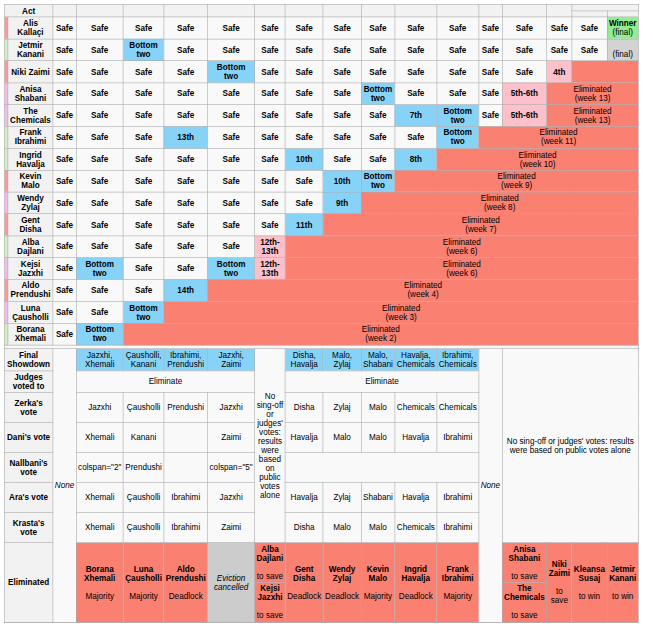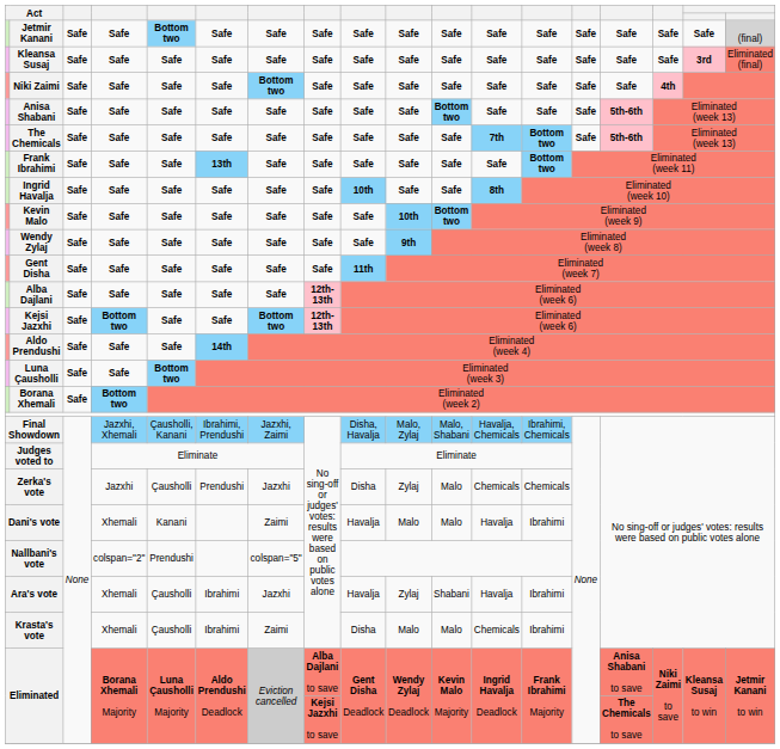- row: Alis Kallaçi | Safe | Safe | Safe | Safe | Safe | Safe | Safe | Safe | Safe | Safe | Safe | Safe | Safe | Safe | Safe | Winner (final)
+ row: Kleansa Susaj | Safe | Safe | Safe | Safe | Safe | Safe | Safe | Safe | Safe | Safe | Safe | Safe | Safe | Safe | 3rd | Eliminated (final)
